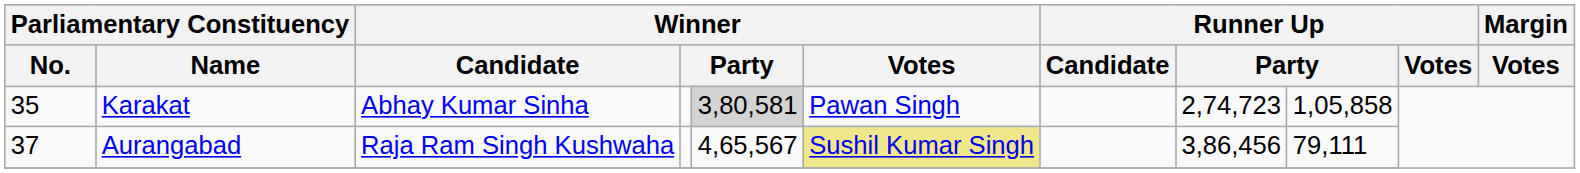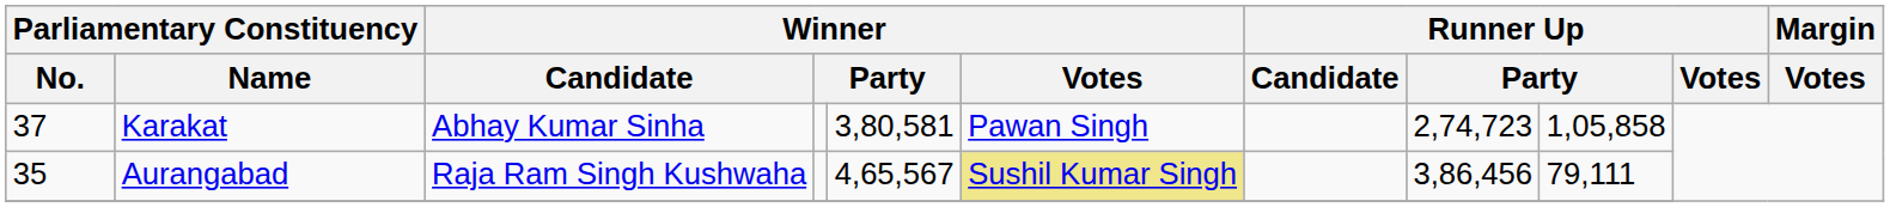Karakat | Parliamentary Constituency / No.: 35 -> 37
Karakat | column 5: lightgrey background -> no background
Aurangabad | Parliamentary Constituency / No.: 37 -> 35
